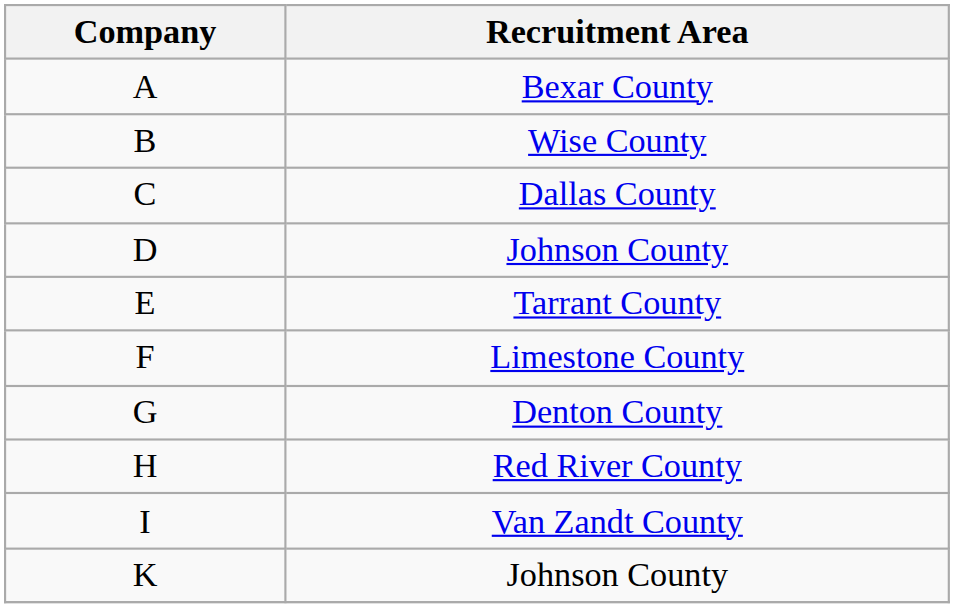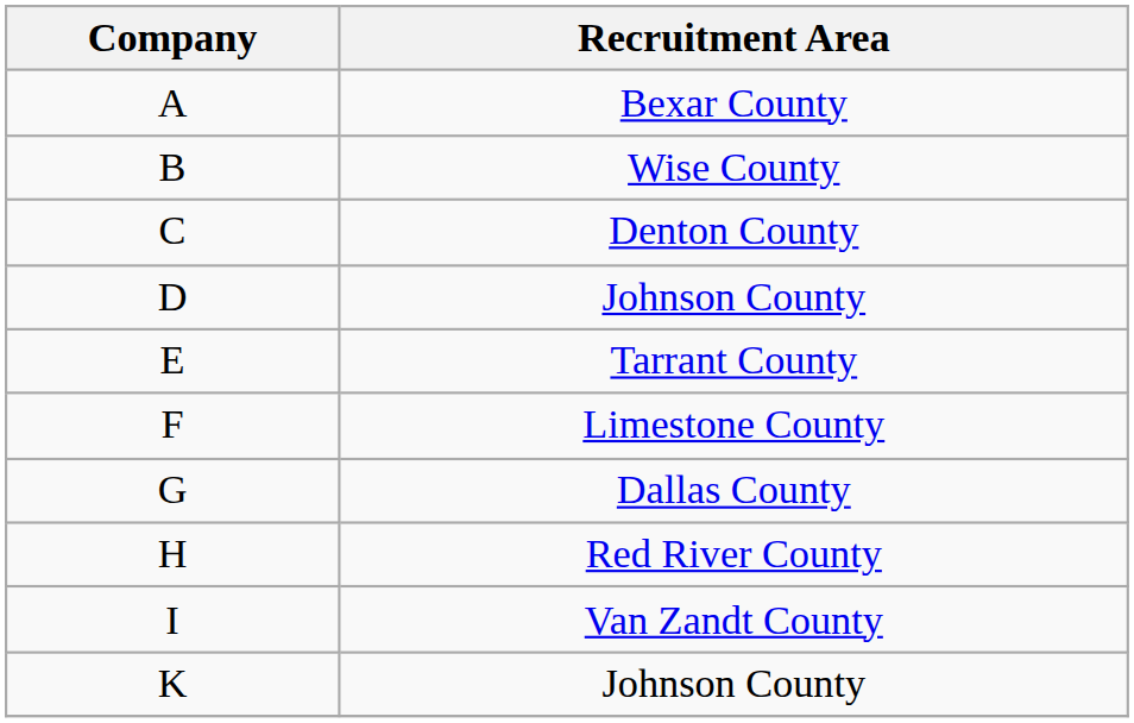row 4 | Recruitment Area: Dallas County -> Denton County
row 8 | Recruitment Area: Denton County -> Dallas County
